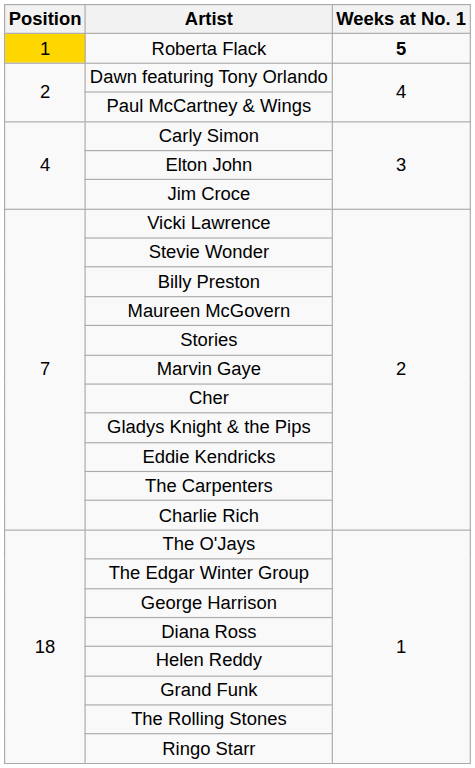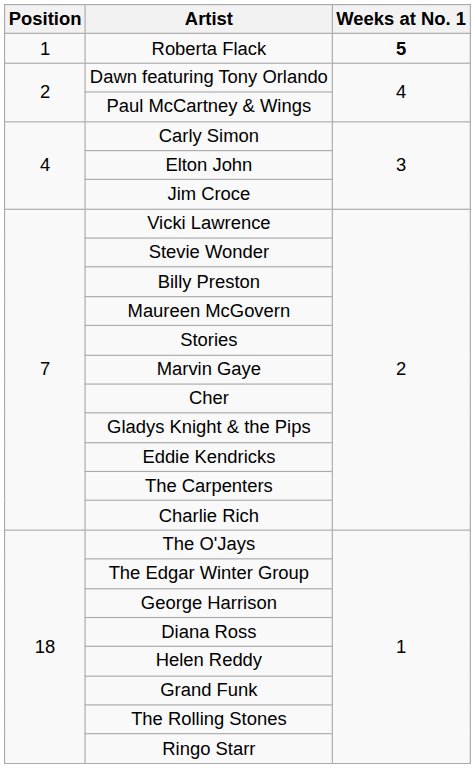Roberta Flack | Position: gold background -> no background
